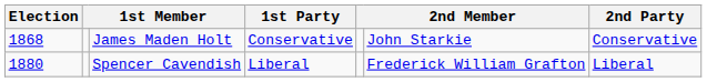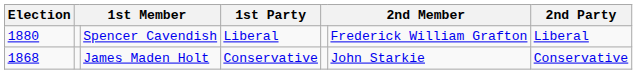rows swapped: James Maden Holt <-> Spencer Cavendish
